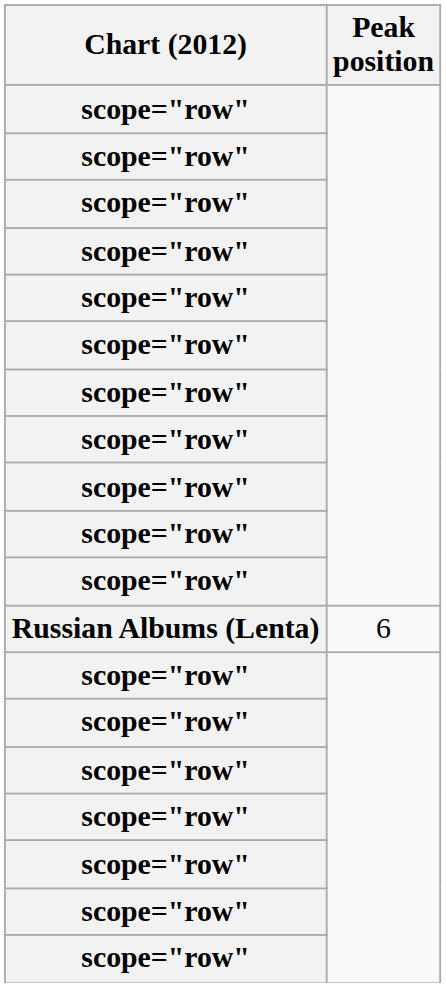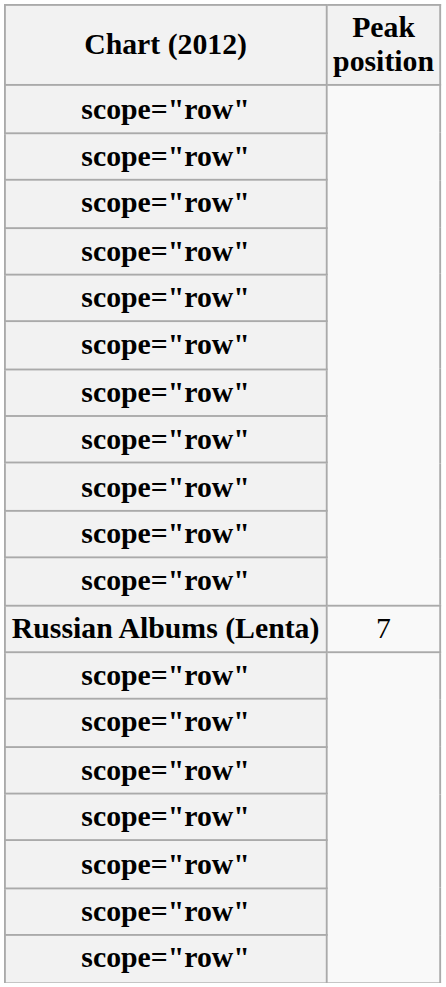Russian Albums (Lenta) | Peak position: 6 -> 7
